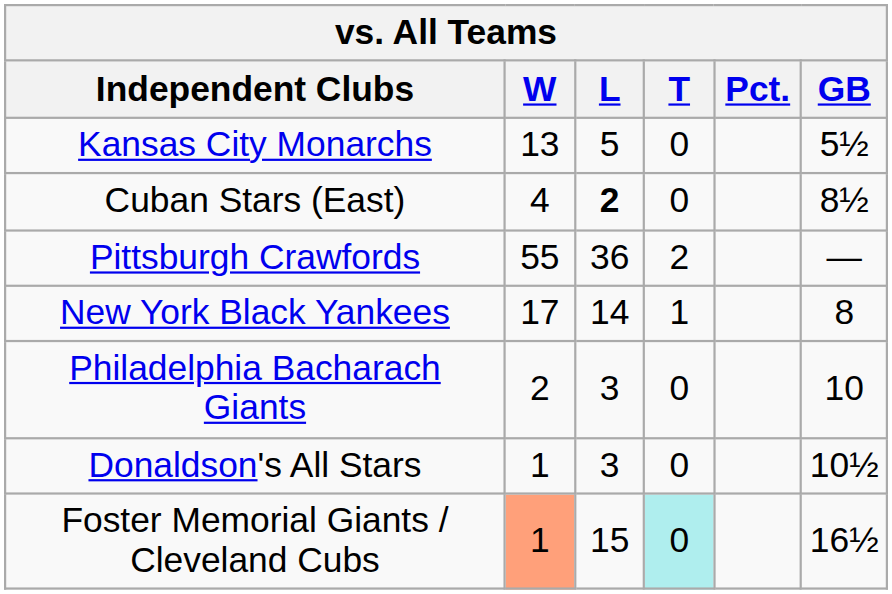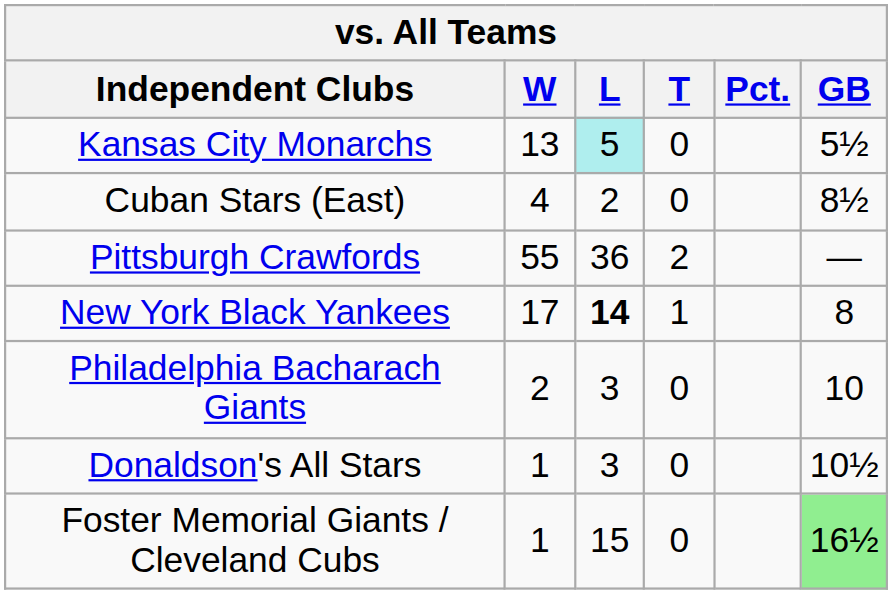Kansas City Monarchs | L: no background -> paleturquoise background
Cuban Stars (East) | L: bold -> normal
New York Black Yankees | L: normal -> bold
Foster Memorial Giants / Cleveland Cubs | W: lightsalmon background -> no background
Foster Memorial Giants / Cleveland Cubs | T: paleturquoise background -> no background
Foster Memorial Giants / Cleveland Cubs | GB: no background -> lightgreen background
